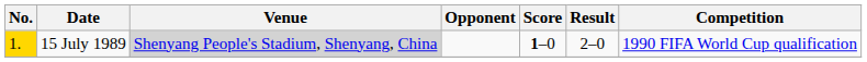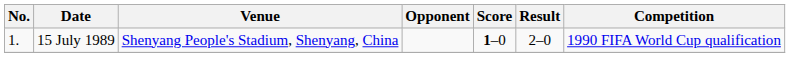15 July 1989 | No.: gold background -> no background
15 July 1989 | Venue: lightgrey background -> no background
